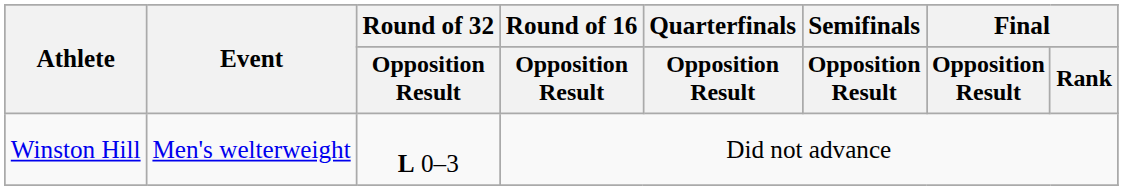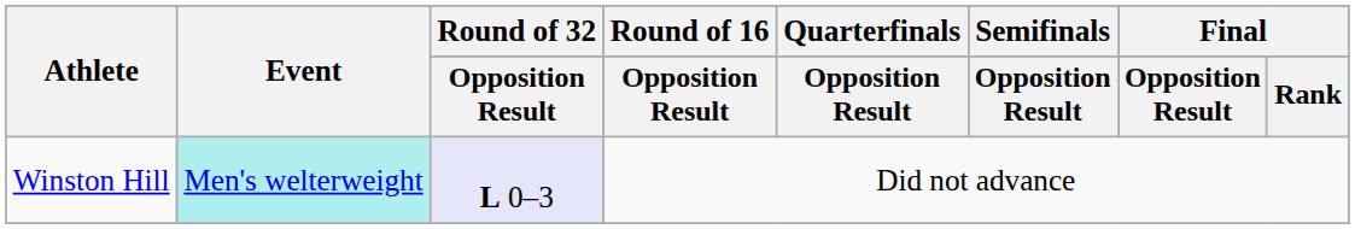Winston Hill | Event: no background -> paleturquoise background
Winston Hill | Round of 32 / Opposition Result: no background -> lavender background
